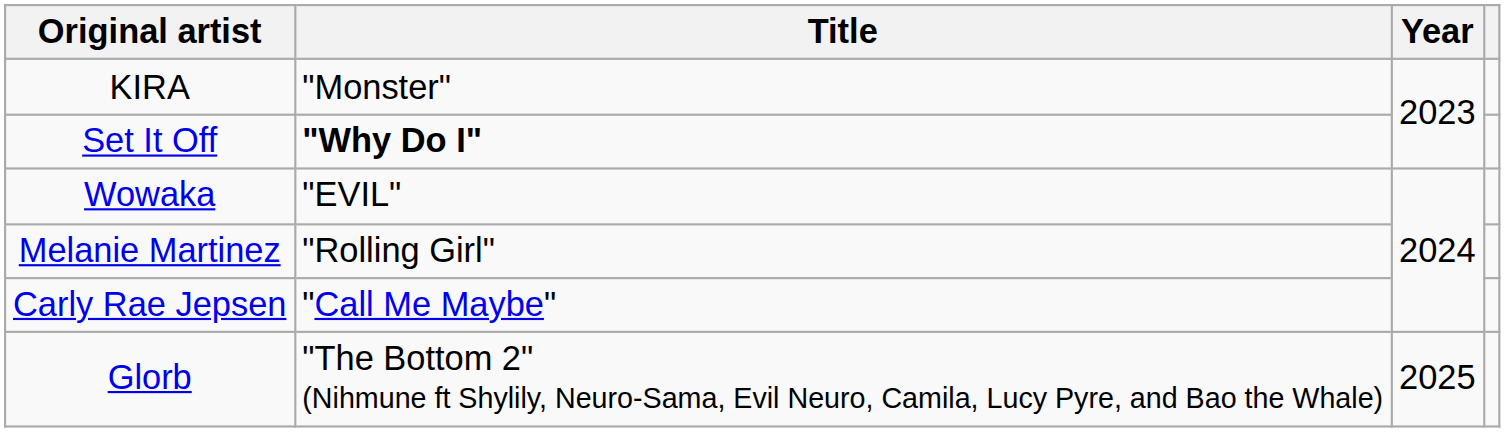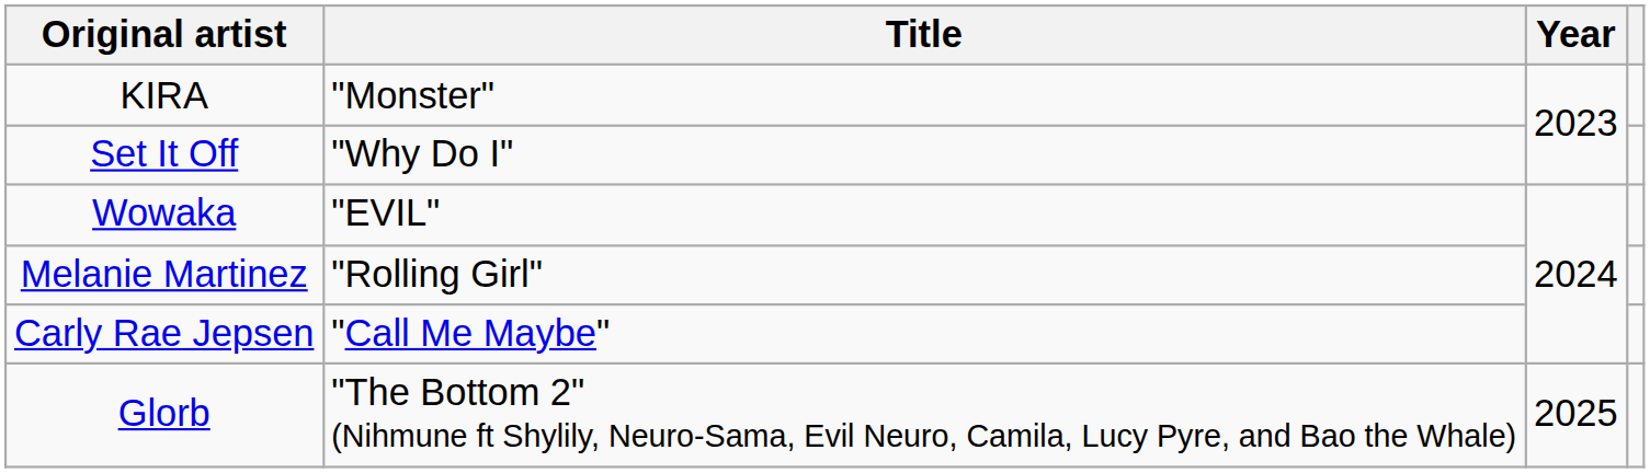Set It Off | Title: bold -> normal
